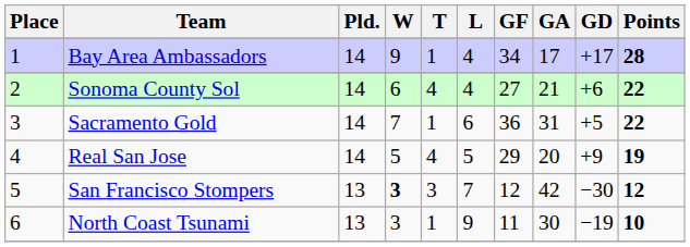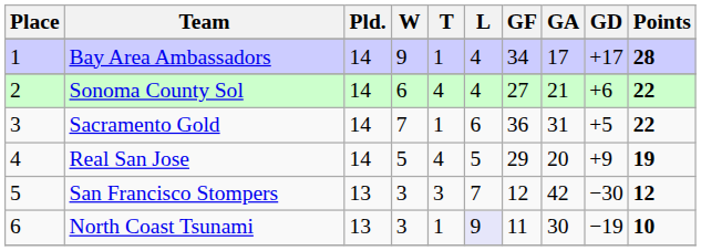San Francisco Stompers | W: bold -> normal
North Coast Tsunami | L: no background -> lavender background
